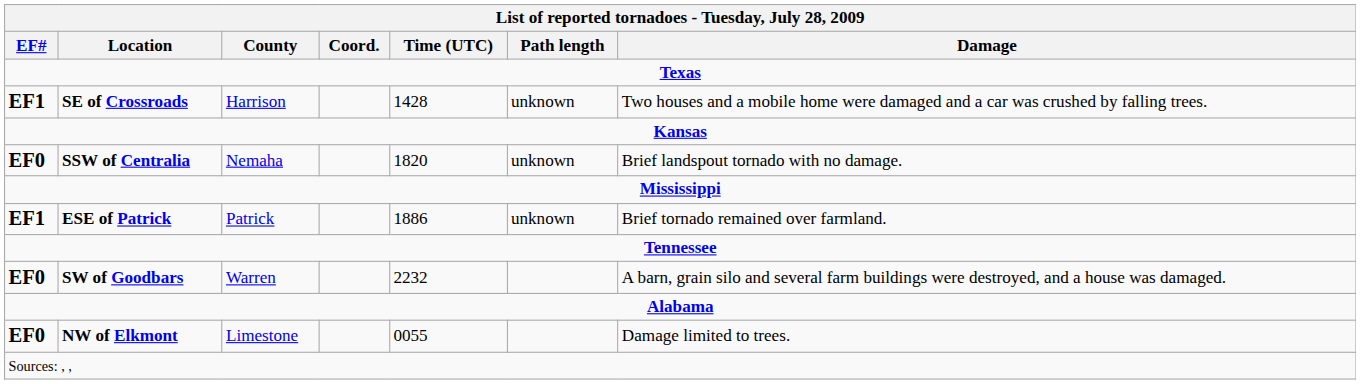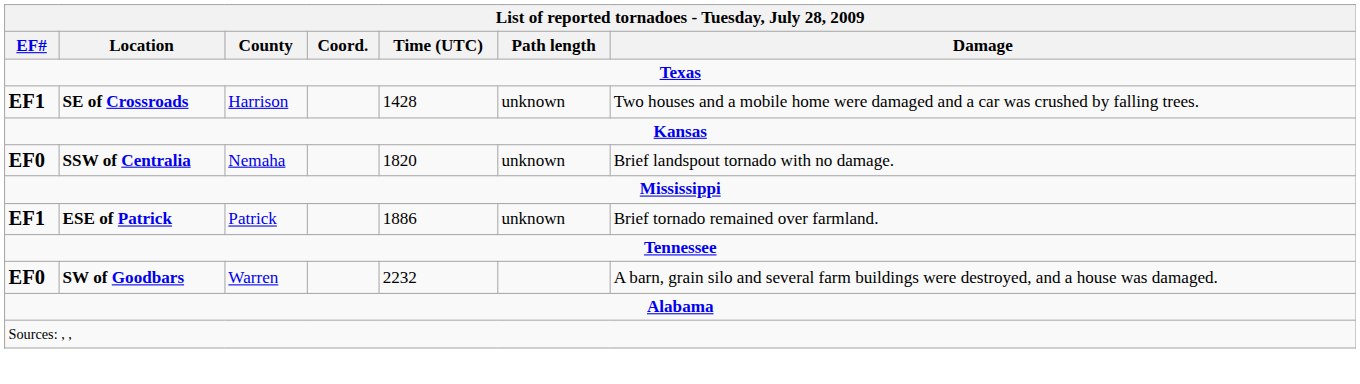- row: EF0 | NW of Elkmont | Limestone | 0055 | Damage limited to trees.
